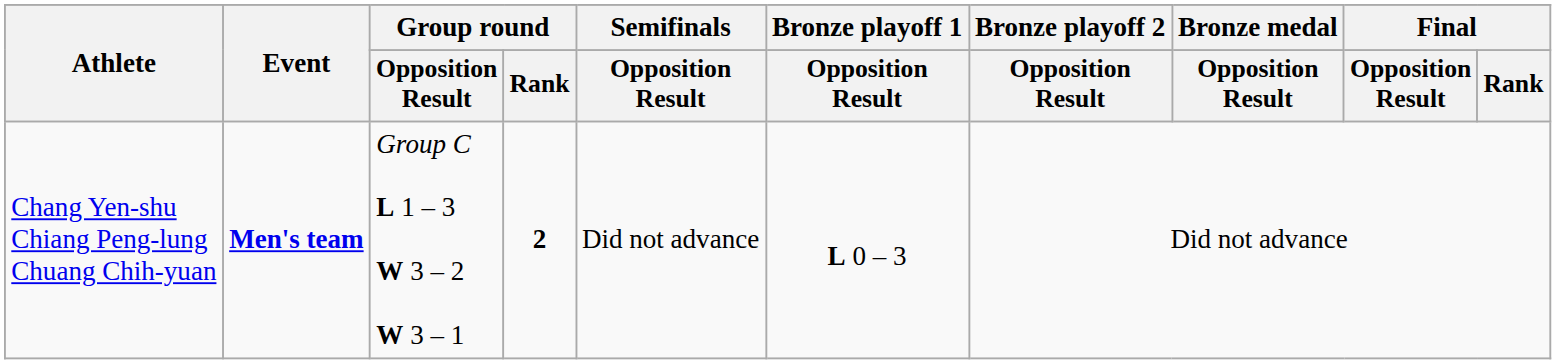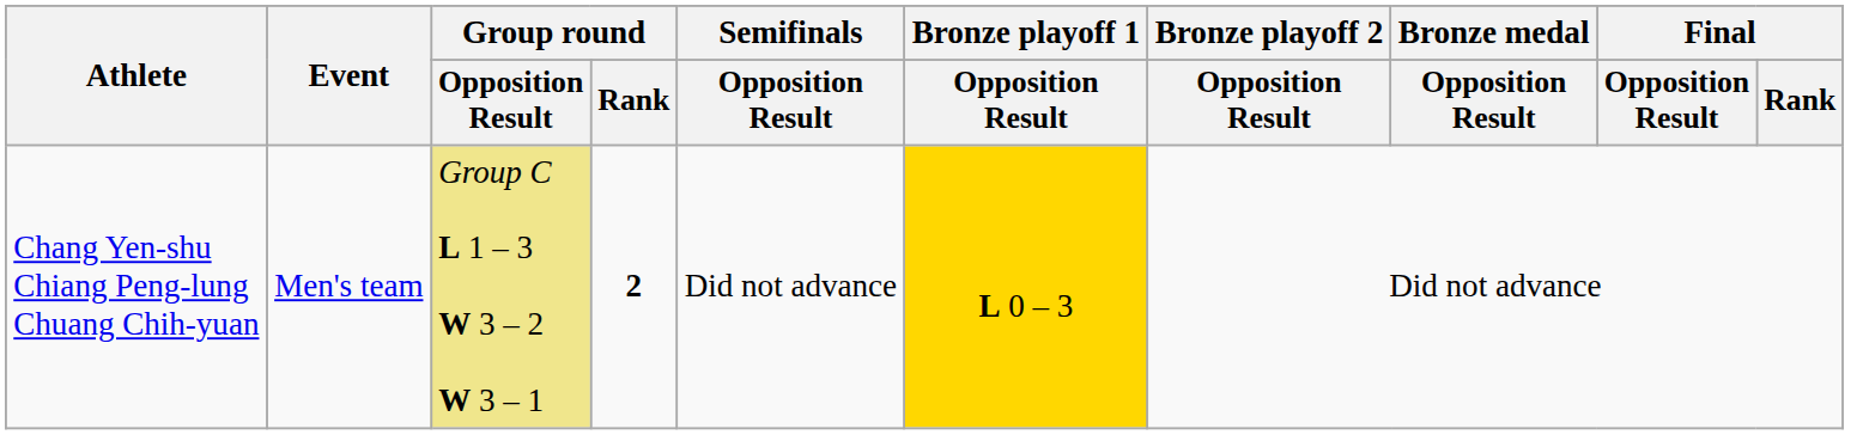Chang Yen-shu Chiang Peng-lung Chuang Chih-yuan | Event: bold -> normal
Chang Yen-shu Chiang Peng-lung Chuang Chih-yuan | Group round / Opposition Result: no background -> khaki background
Chang Yen-shu Chiang Peng-lung Chuang Chih-yuan | Bronze playoff 1 / Opposition Result: no background -> gold background
